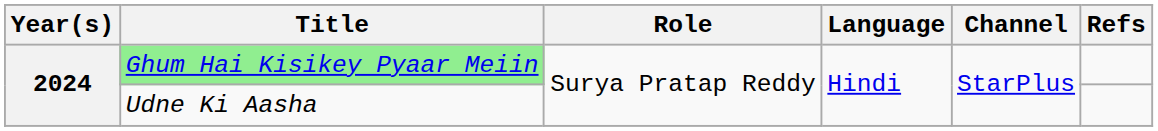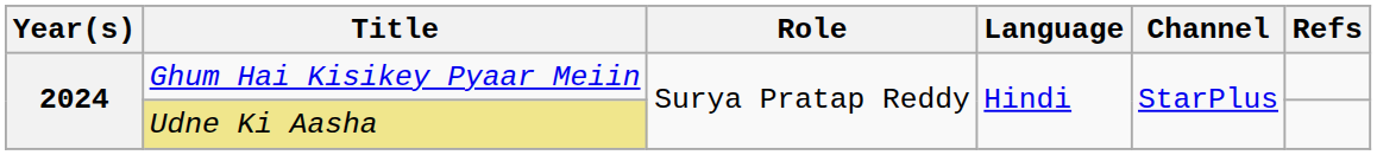Ghum Hai Kisikey Pyaar Meiin | Title: lightgreen background -> no background
Udne Ki Aasha | Title: no background -> khaki background
